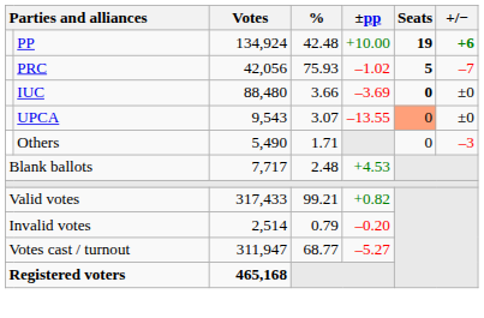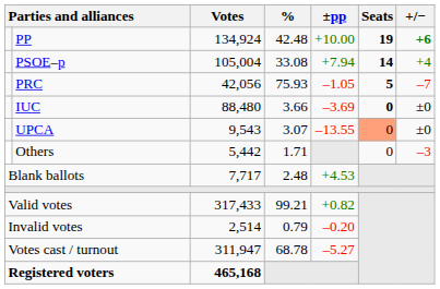+ row: PSOE–p | 105,004 | 33.08 | +7.94 | 14 | +4
PRC | ±pp: –1.02 -> –1.05
Others | Votes: 5,490 -> 5,442
Votes cast / turnout | %: 68.77 -> 68.78
